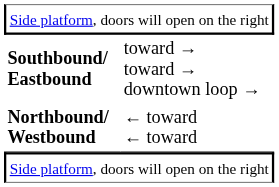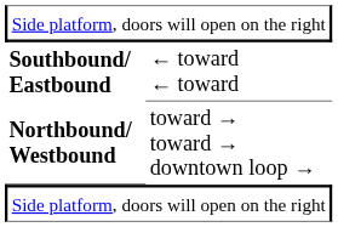row 2 | column 2: toward → toward → downtown loop → -> ← toward ← toward
row 3 | column 2: ← toward ← toward -> toward → toward → downtown loop →
